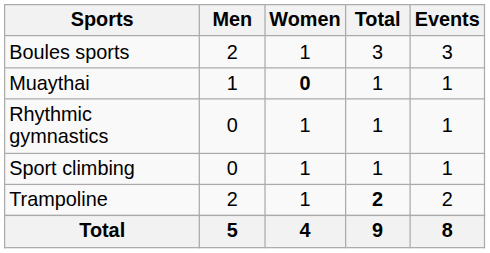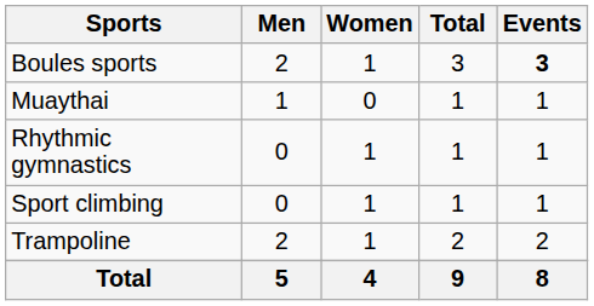Boules sports | Events: normal -> bold
Muaythai | Women: bold -> normal
Trampoline | Total: bold -> normal
